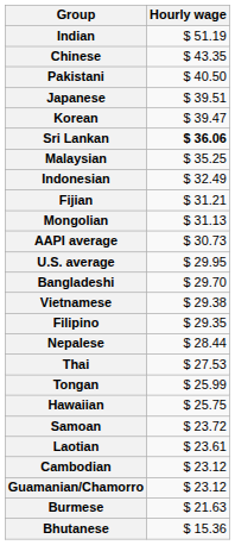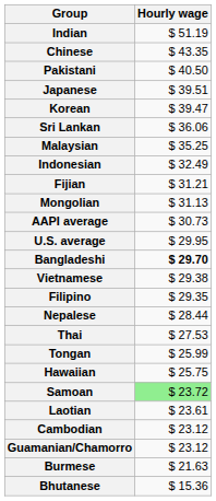Sri Lankan | Hourly wage: bold -> normal
Bangladeshi | Hourly wage: normal -> bold
Samoan | Hourly wage: no background -> lightgreen background
